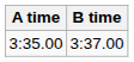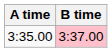3:35.00 | B time: no background -> pink background
